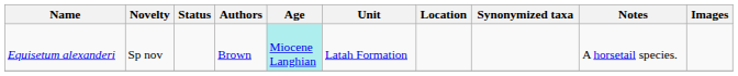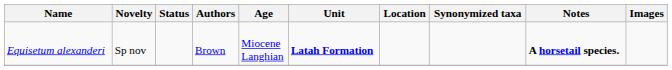Equisetum alexanderi | Age: paleturquoise background -> no background
Equisetum alexanderi | Unit: normal -> bold
Equisetum alexanderi | Notes: normal -> bold
